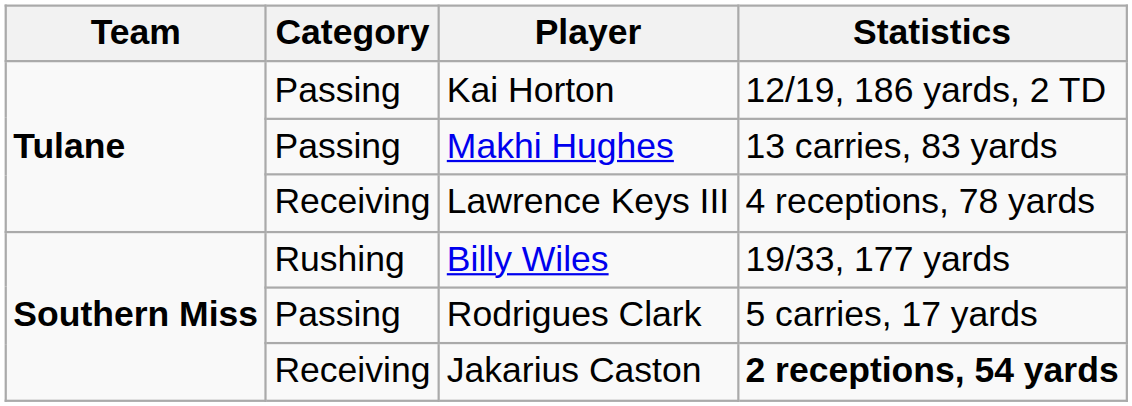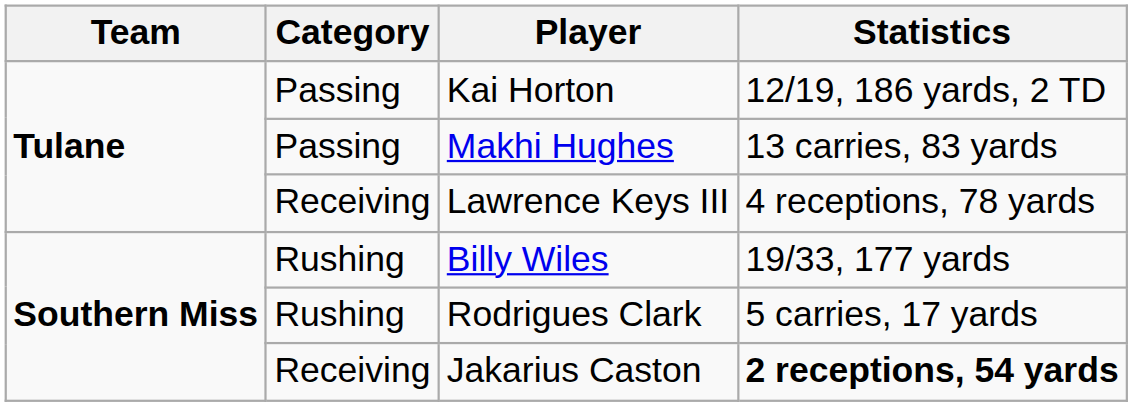Rodrigues Clark | Category: Passing -> Rushing
